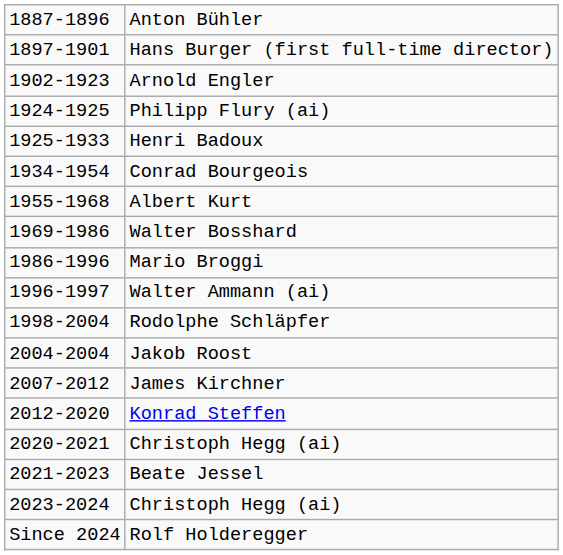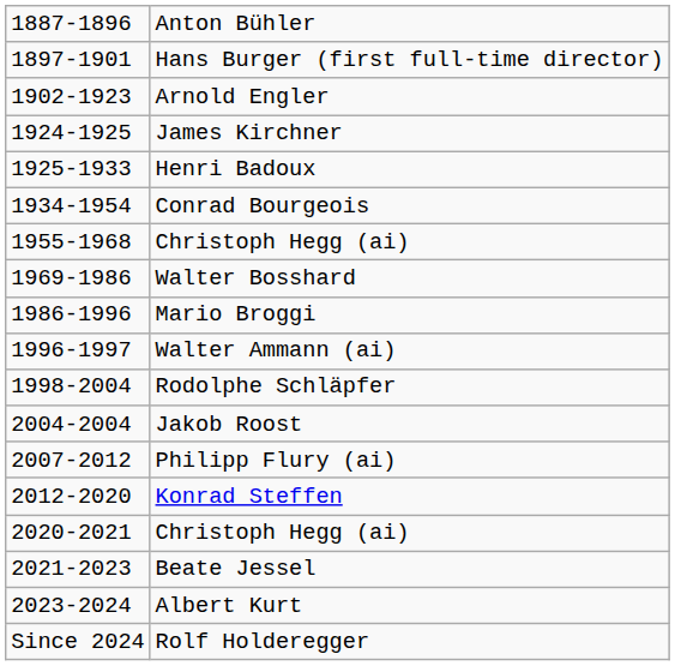row 4 | column 2: Philipp Flury (ai) -> James Kirchner
row 7 | column 2: Albert Kurt -> Christoph Hegg (ai)
row 13 | column 2: James Kirchner -> Philipp Flury (ai)
row 17 | column 2: Christoph Hegg (ai) -> Albert Kurt
